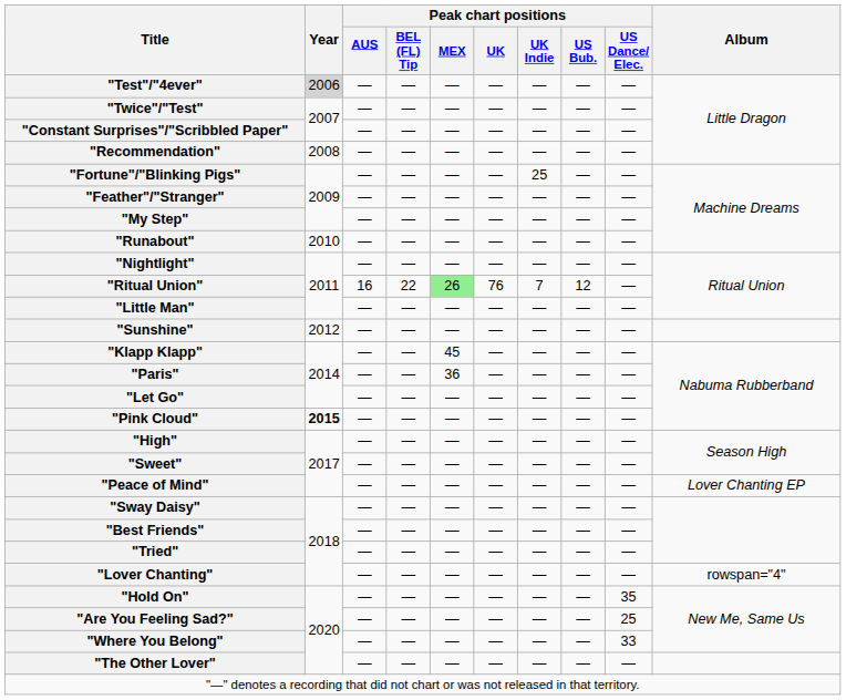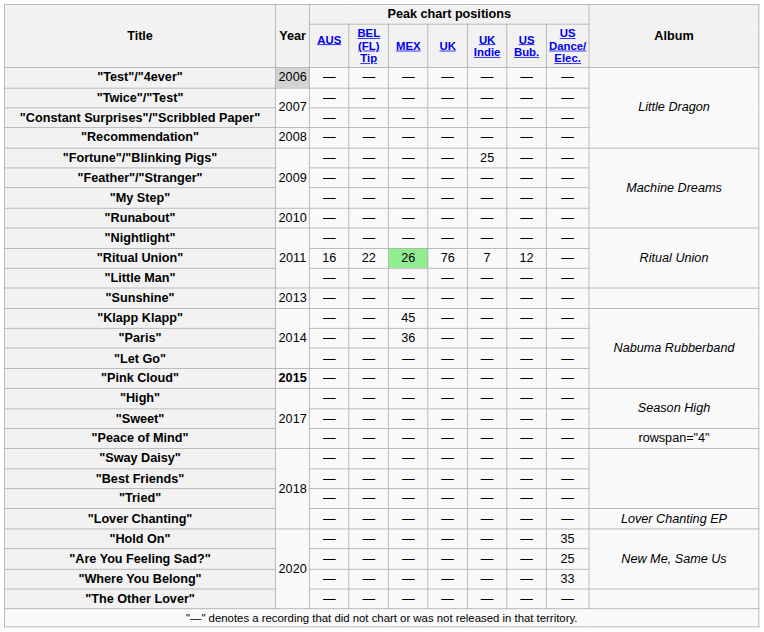"Sunshine" | Year: 2012 -> 2013
"Peace of Mind" | Album: Lover Chanting EP -> rowspan="4"
"Lover Chanting" | Album: rowspan="4" -> Lover Chanting EP
